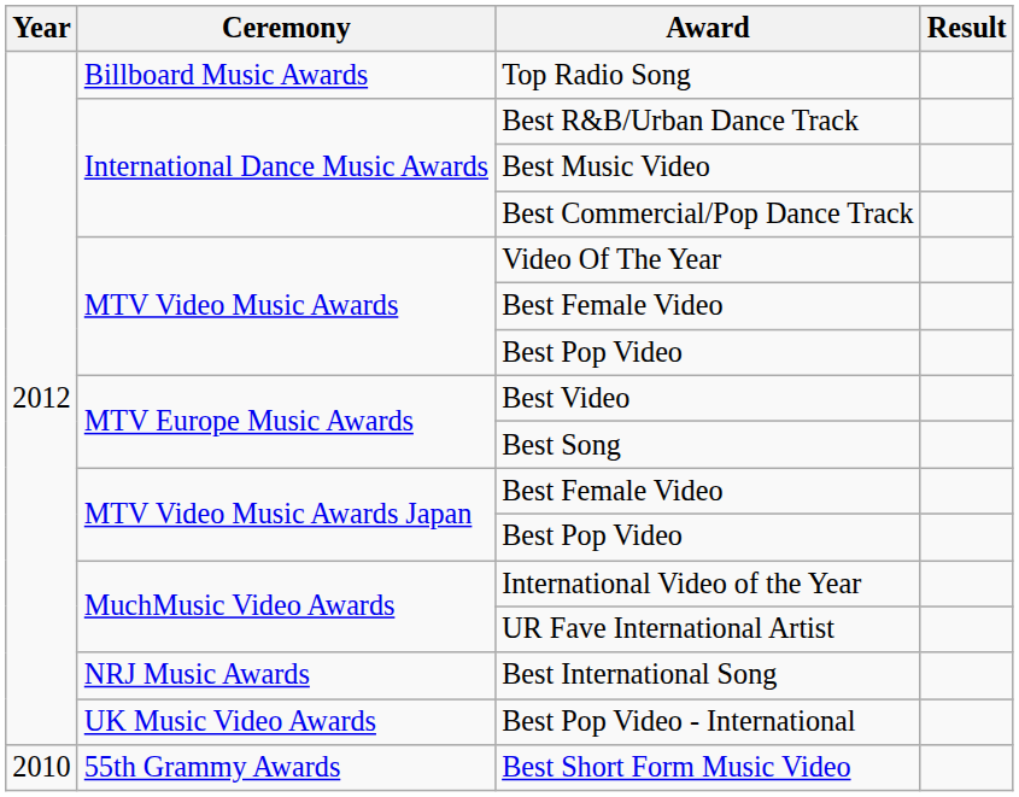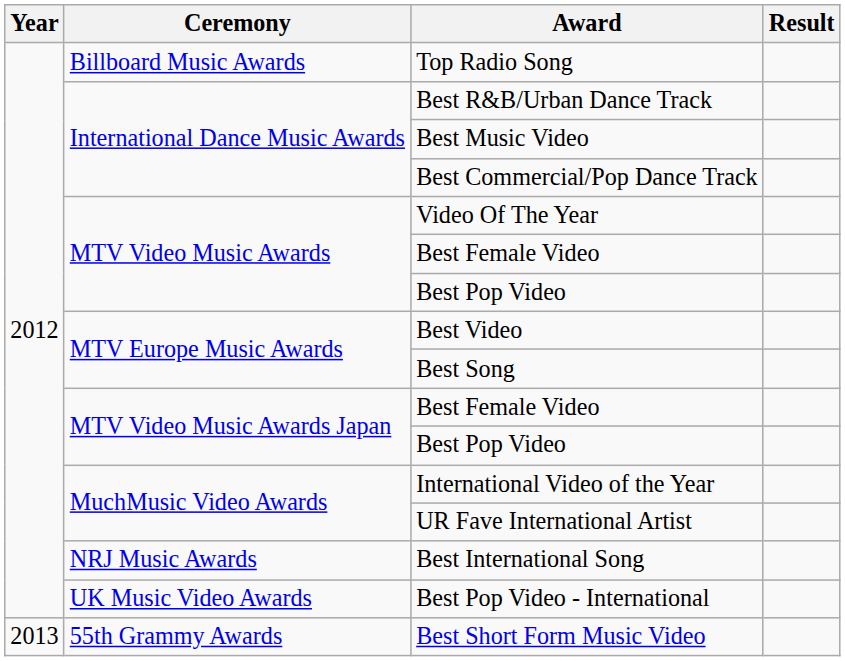Best Short Form Music Video | Year: 2010 -> 2013
